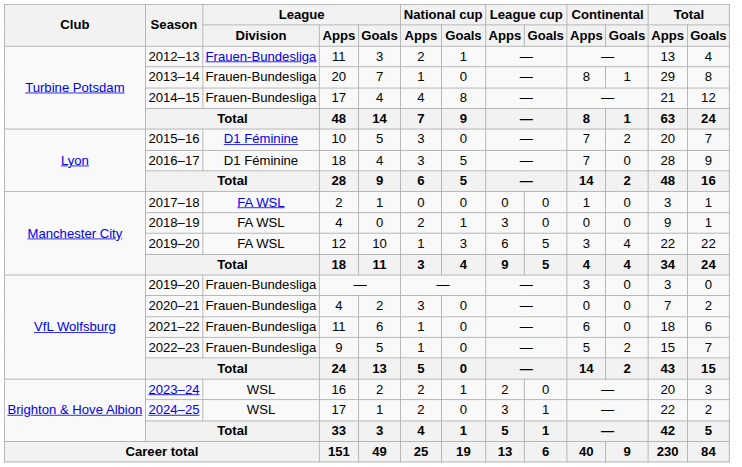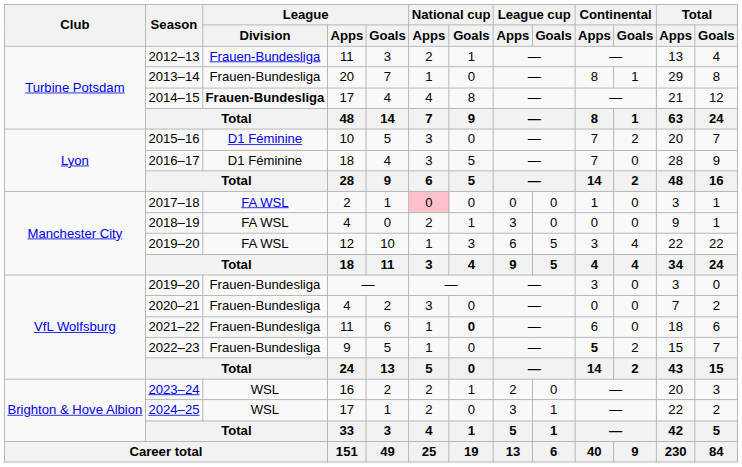2014–15 | League / Division: normal -> bold
2017–18 | National cup / Apps: no background -> pink background
2021–22 | National cup / Goals: normal -> bold
2022–23 | Continental / Apps: normal -> bold
